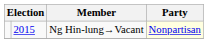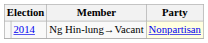Ng Hin-lung→Vacant | column 2: 2015 -> 2014
